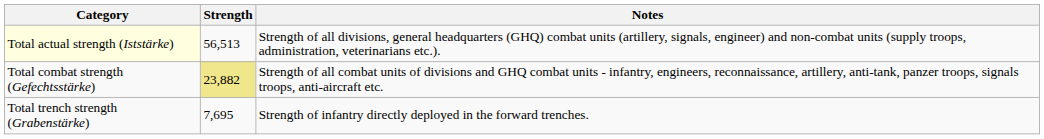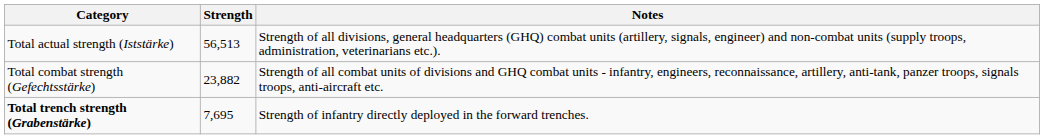row 2 | Category: lightyellow background -> no background
row 3 | Strength: khaki background -> no background
row 4 | Category: normal -> bold
